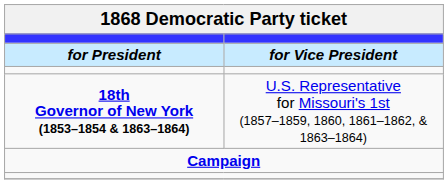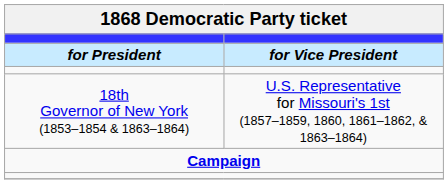18th Governor of New York (1853–1854 & 1863–1864) | column 1: bold -> normal
